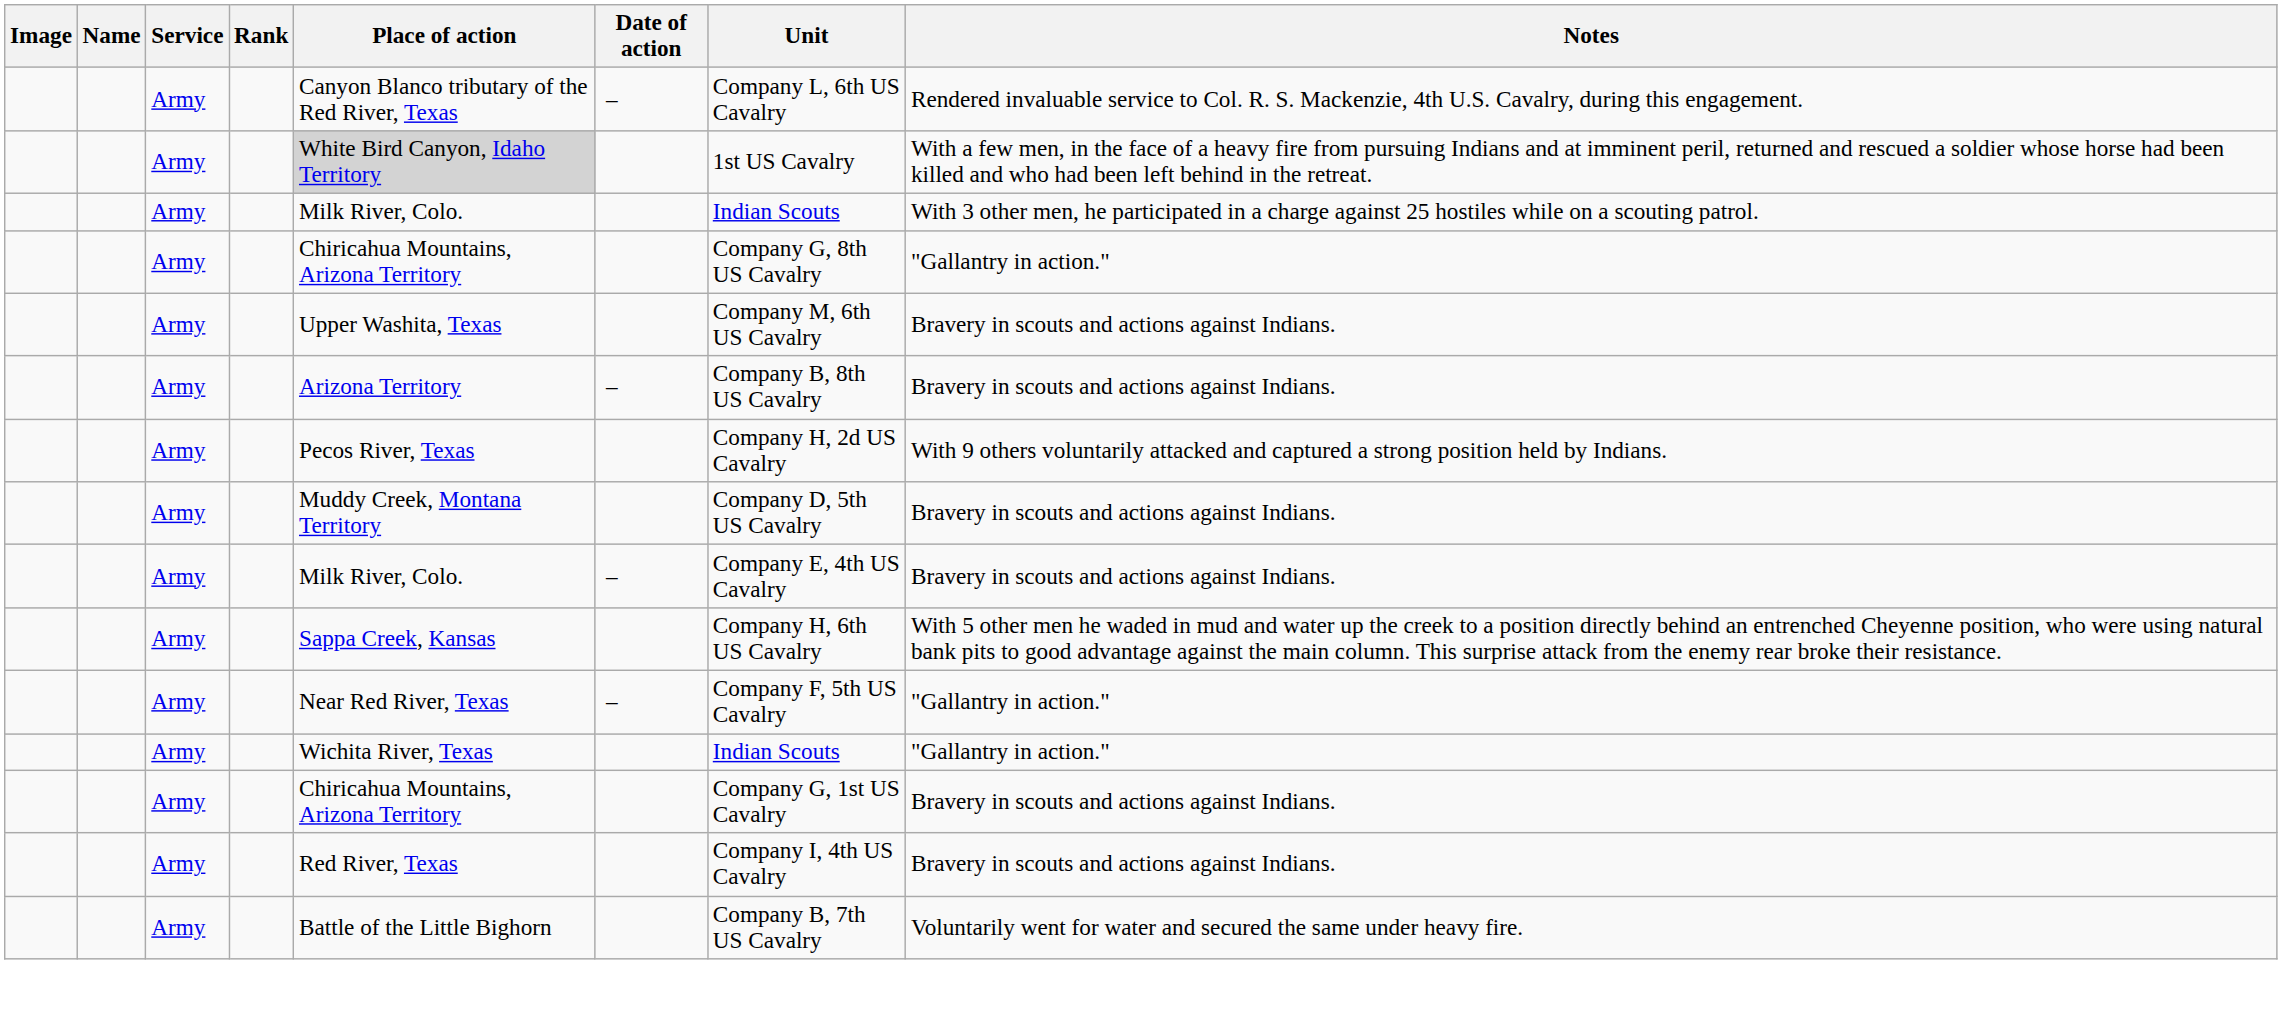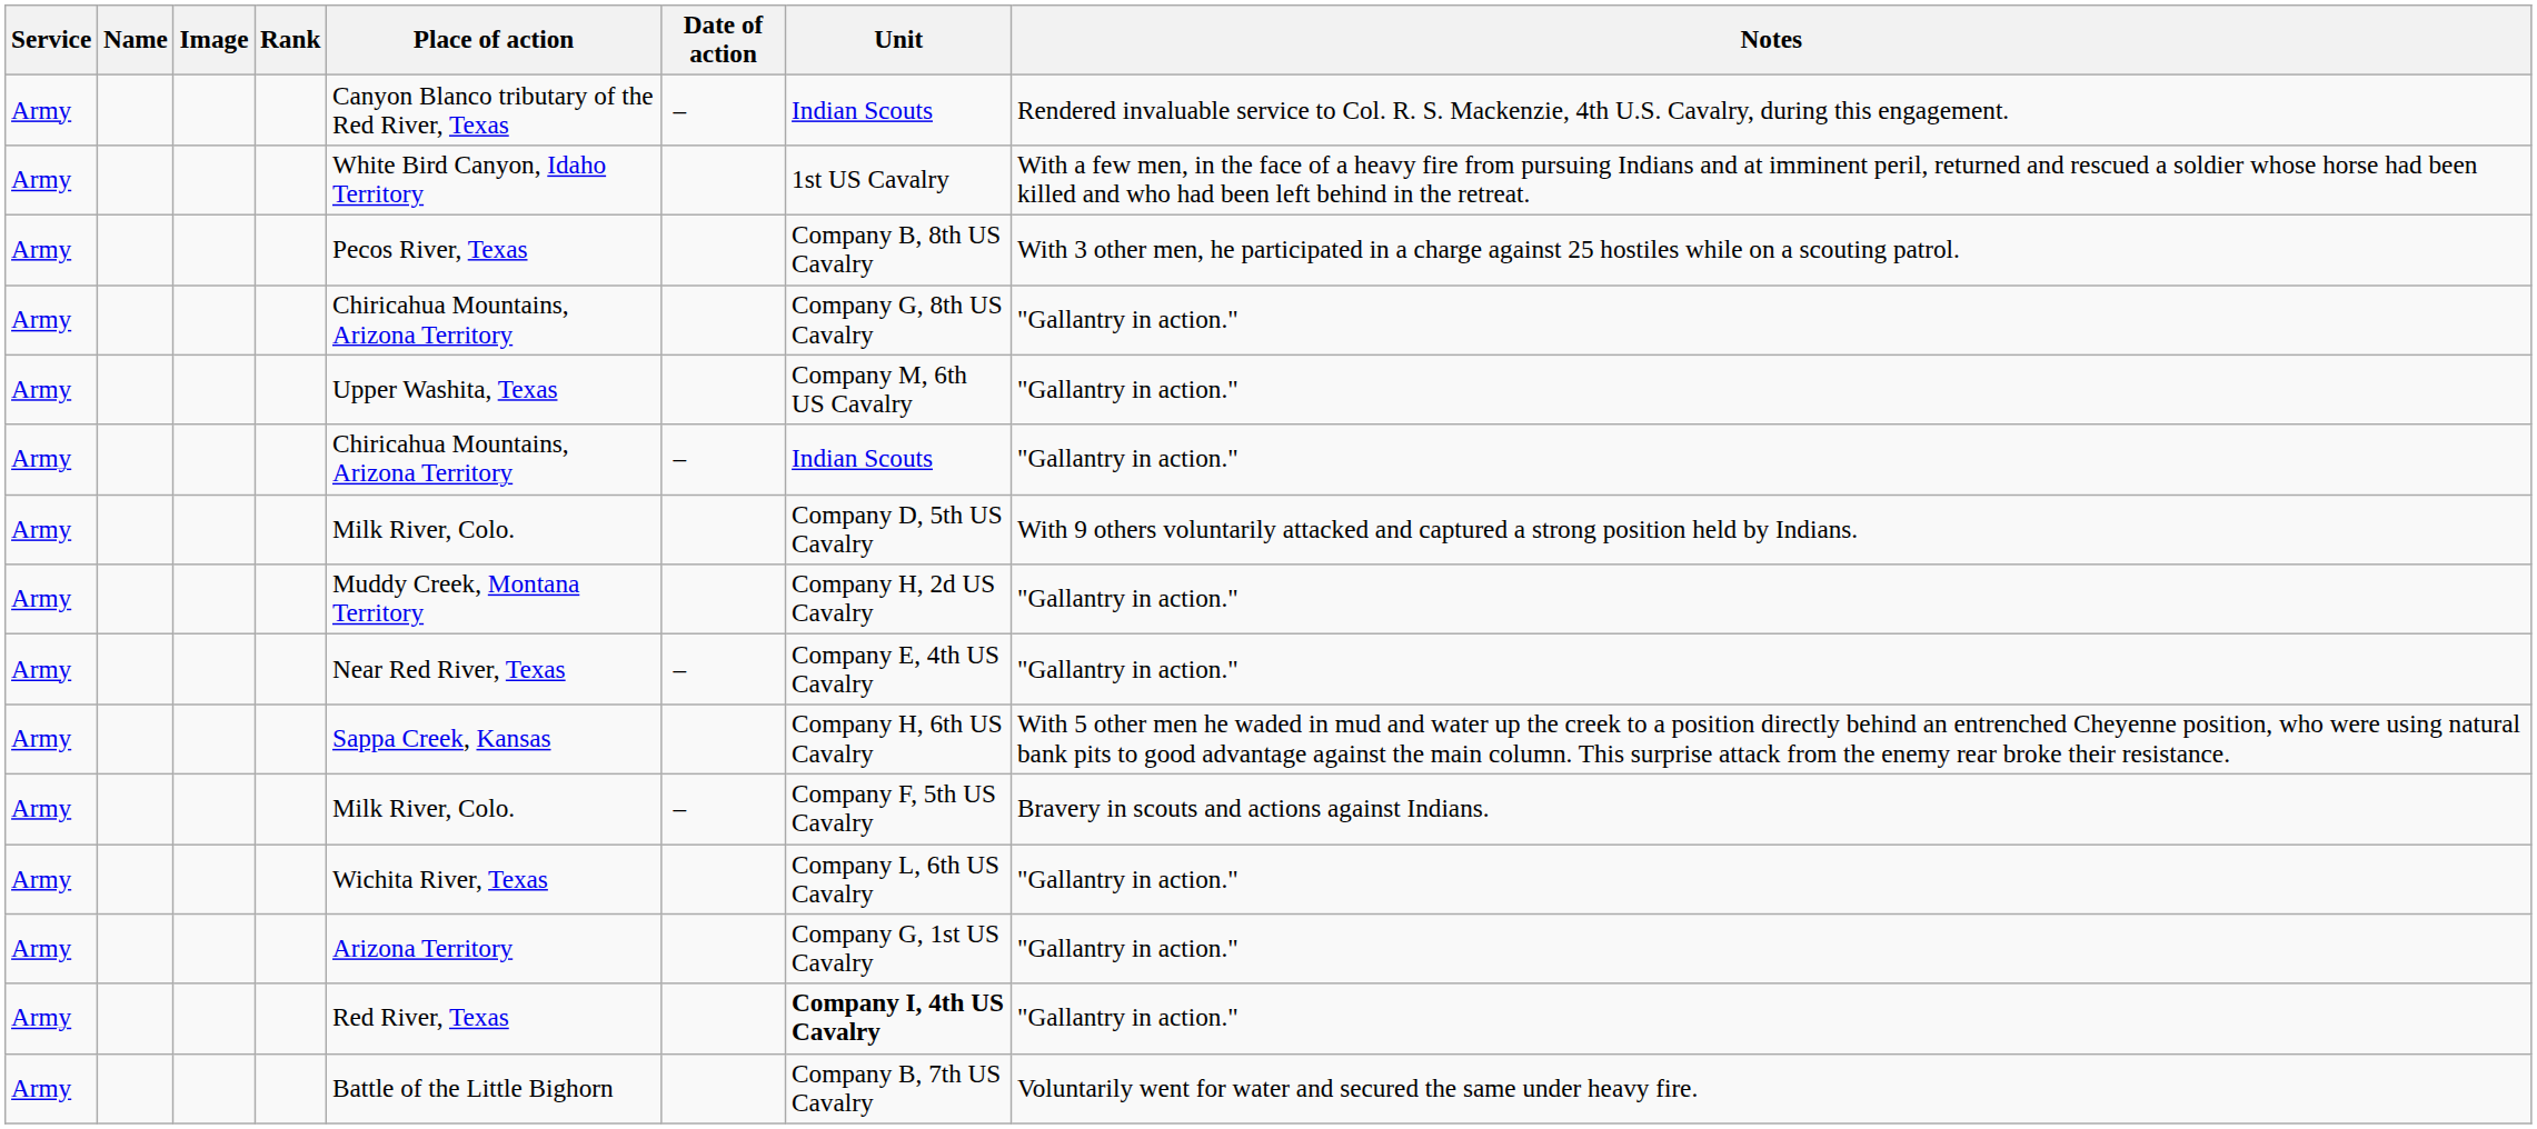columns swapped: Image <-> Service
row 2 | Unit: Company L, 6th US Cavalry -> Indian Scouts
row 3 | Place of action: lightgrey background -> no background
row 4 | Place of action: Milk River, Colo. -> Pecos River, Texas
row 4 | Unit: Indian Scouts -> Company B, 8th US Cavalry
row 6 | Notes: Bravery in scouts and actions against Indians. -> "Gallantry in action."
row 7 | Place of action: Arizona Territory -> Chiricahua Mountains, Arizona Territory
row 7 | Unit: Company B, 8th US Cavalry -> Indian Scouts
row 7 | Notes: Bravery in scouts and actions against Indians. -> "Gallantry in action."
row 8 | Place of action: Pecos River, Texas -> Milk River, Colo.
row 8 | Unit: Company H, 2d US Cavalry -> Company D, 5th US Cavalry
row 9 | Unit: Company D, 5th US Cavalry -> Company H, 2d US Cavalry
row 9 | Notes: Bravery in scouts and actions against Indians. -> "Gallantry in action."
row 10 | Place of action: Milk River, Colo. -> Near Red River, Texas
row 10 | Notes: Bravery in scouts and actions against Indians. -> "Gallantry in action."
row 12 | Place of action: Near Red River, Texas -> Milk River, Colo.
row 12 | Notes: "Gallantry in action." -> Bravery in scouts and actions against Indians.
row 13 | Unit: Indian Scouts -> Company L, 6th US Cavalry
row 14 | Place of action: Chiricahua Mountains, Arizona Territory -> Arizona Territory
row 14 | Notes: Bravery in scouts and actions against Indians. -> "Gallantry in action."
row 15 | Unit: normal -> bold
row 15 | Notes: Bravery in scouts and actions against Indians. -> "Gallantry in action."
